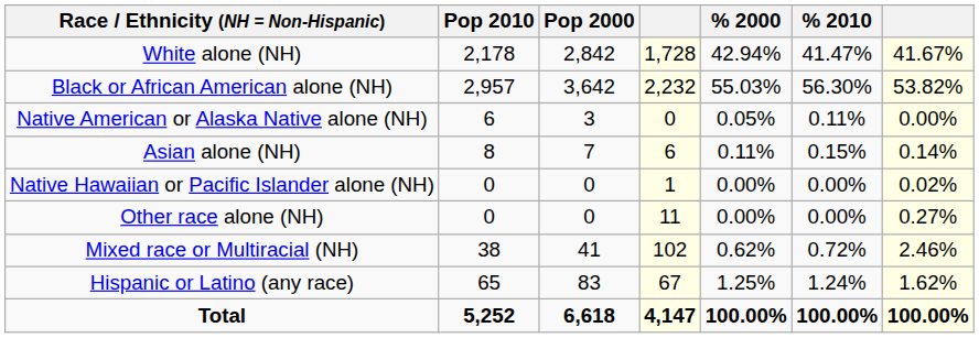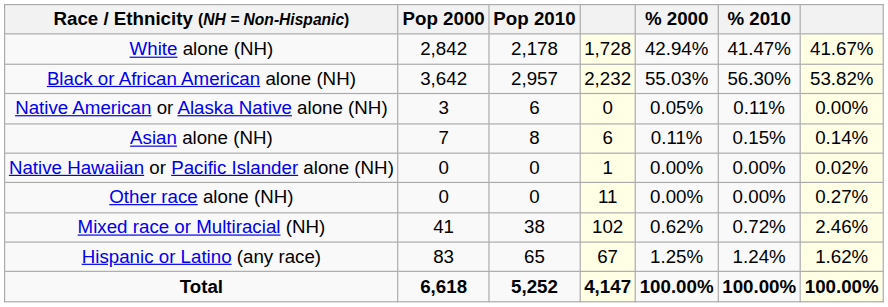columns swapped: Pop 2000 <-> Pop 2010
